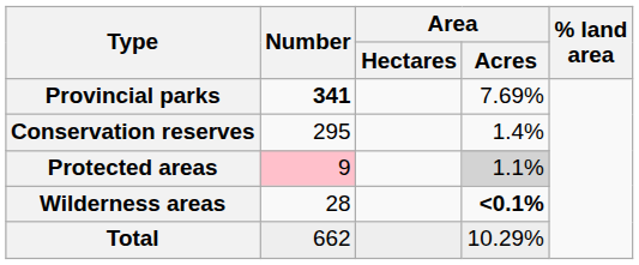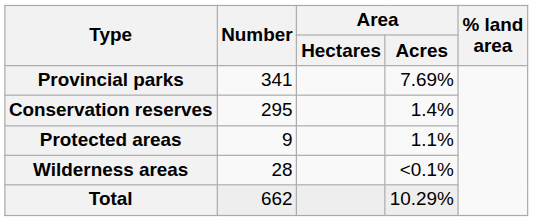Provincial parks | Number: bold -> normal
Protected areas | Number: pink background -> no background
Protected areas | Area / Acres: lightgrey background -> no background
Wilderness areas | Area / Acres: bold -> normal
